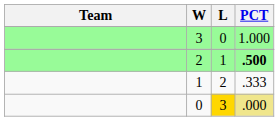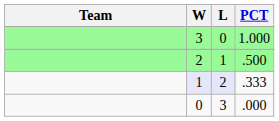row 3 | PCT: bold -> normal
row 4 | W: no background -> lavender background
row 4 | L: no background -> lavender background
row 5 | L: gold background -> no background
row 5 | PCT: khaki background -> no background
